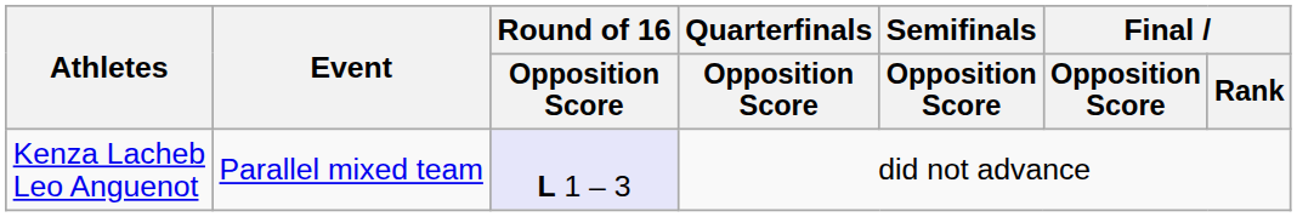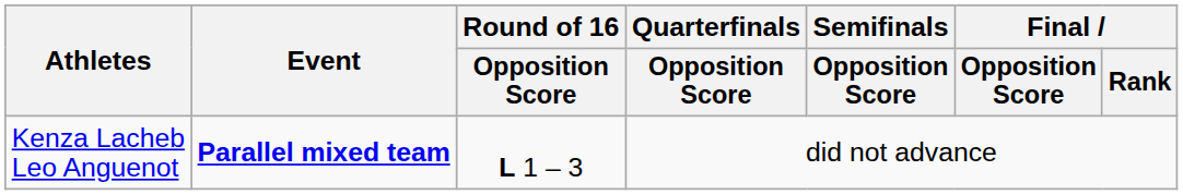Kenza Lacheb Leo Anguenot | Event: normal -> bold
Kenza Lacheb Leo Anguenot | Round of 16 / Opposition Score: lavender background -> no background
